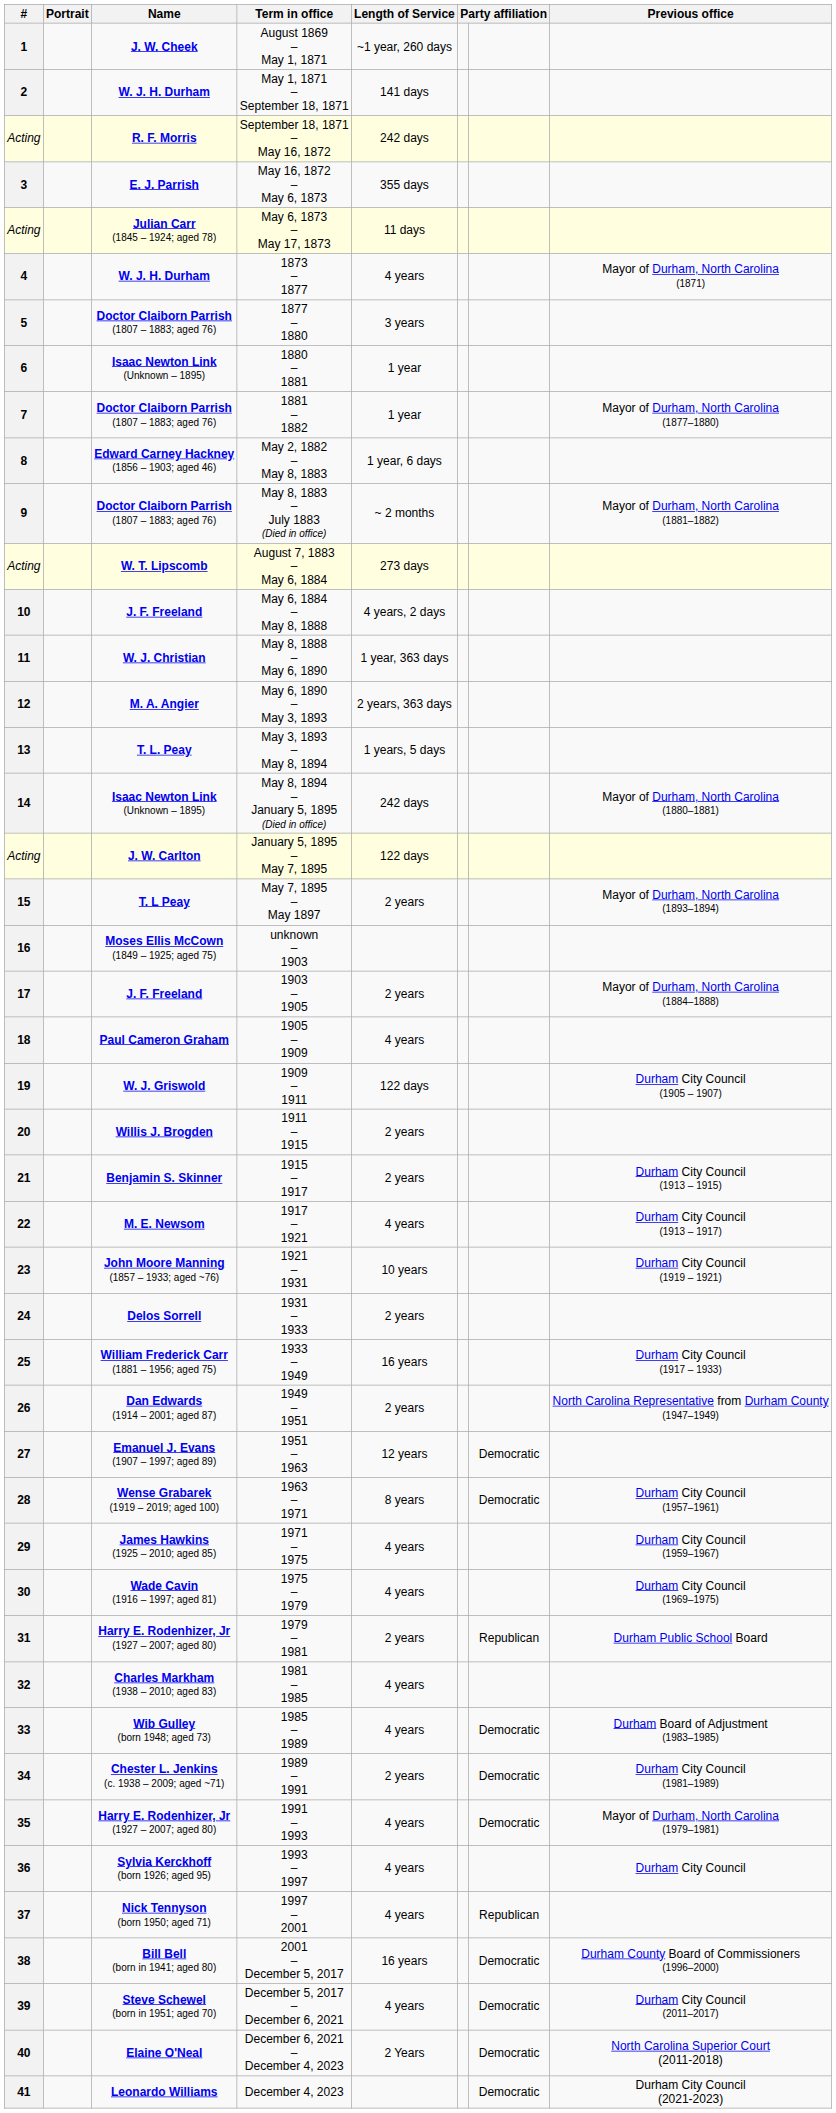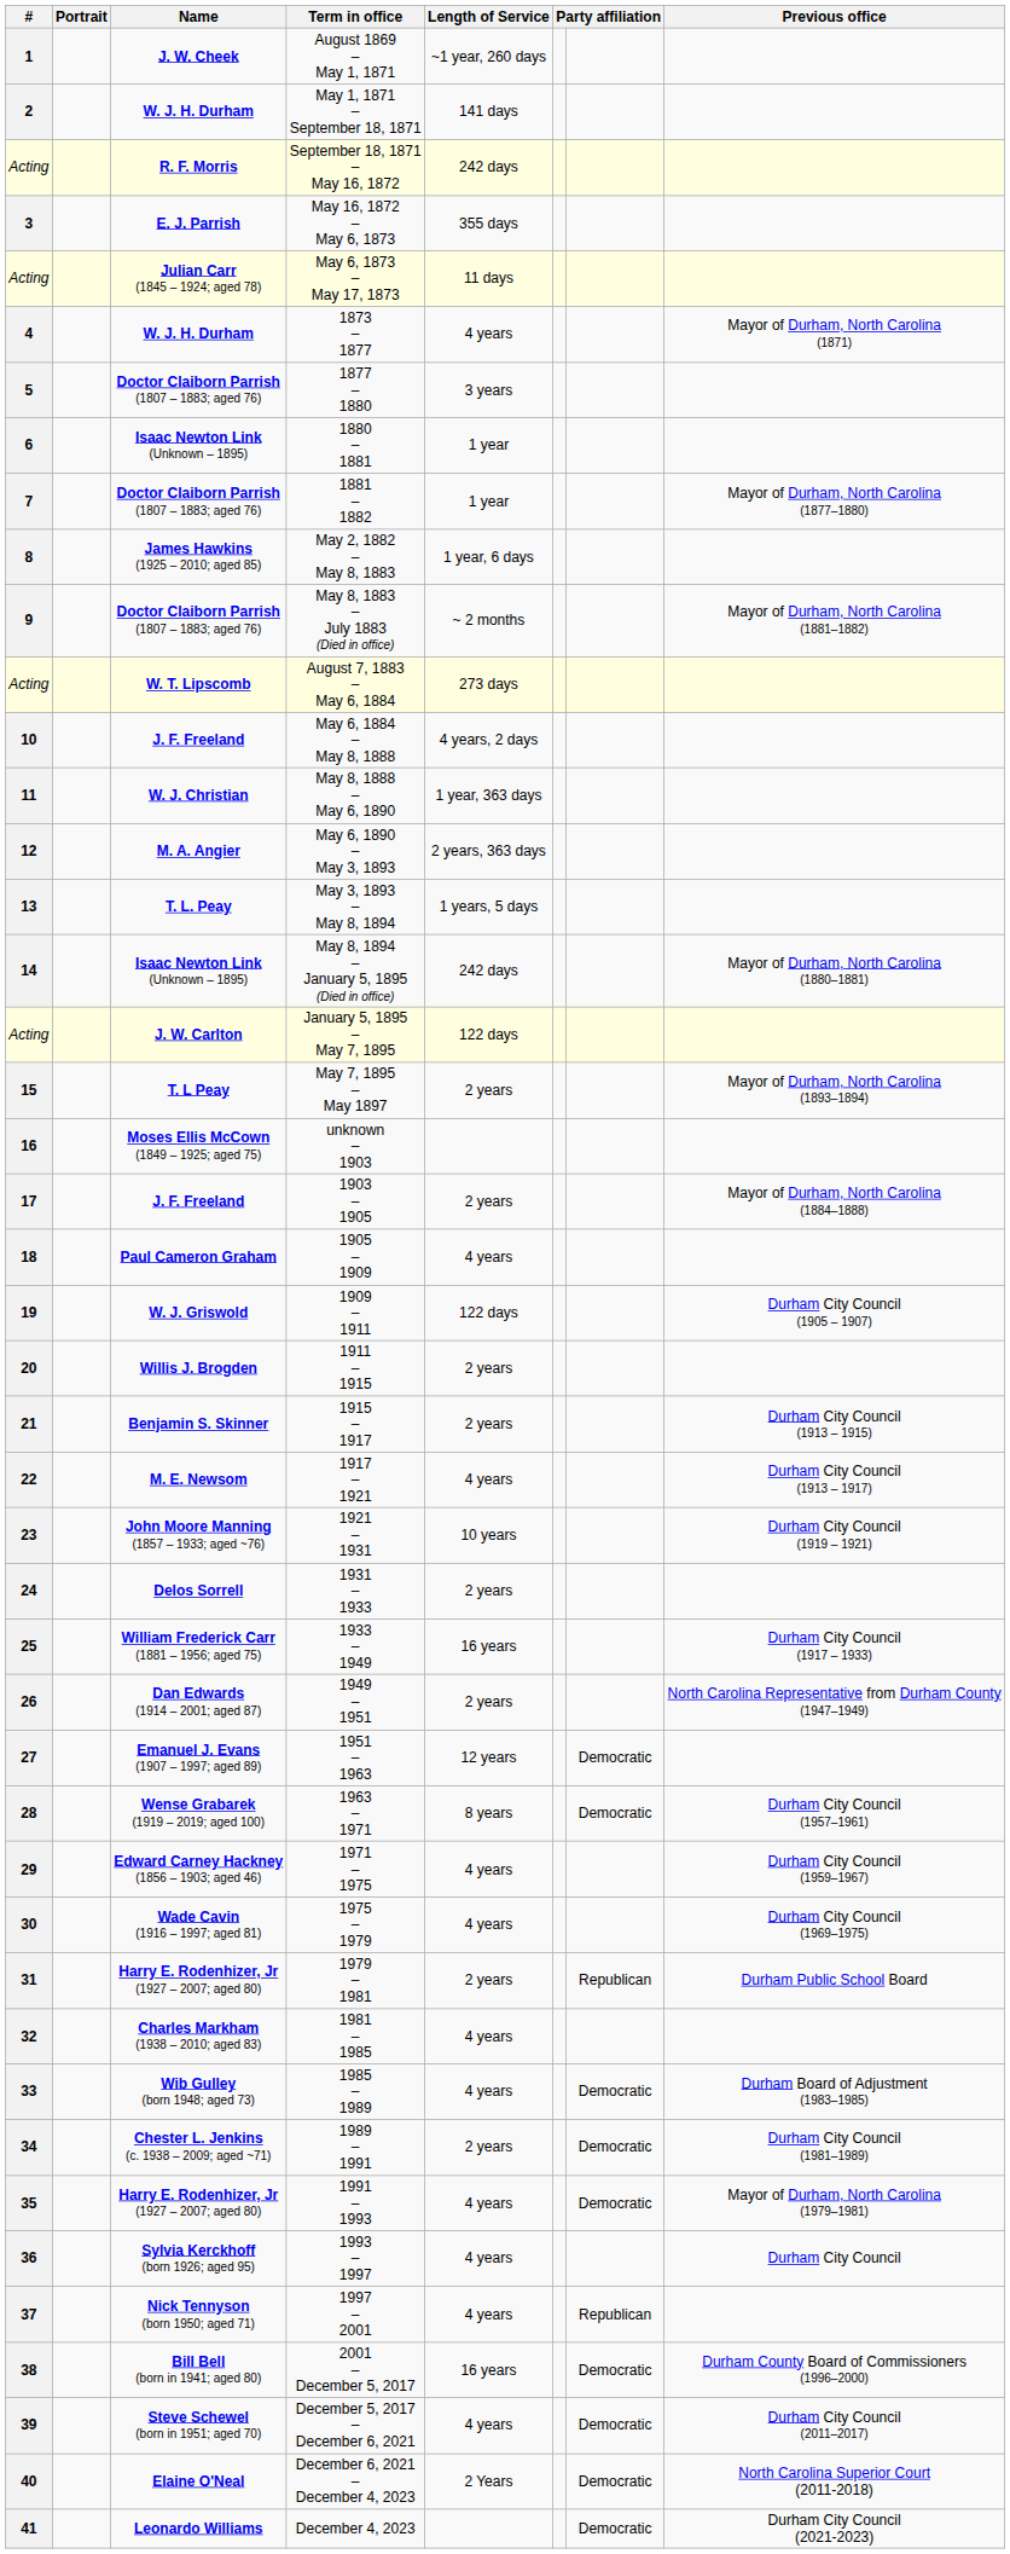8 | Name: Edward Carney Hackney (1856 – 1903; aged 46) -> James Hawkins (1925 – 2010; aged 85)
29 | Name: James Hawkins (1925 – 2010; aged 85) -> Edward Carney Hackney (1856 – 1903; aged 46)
